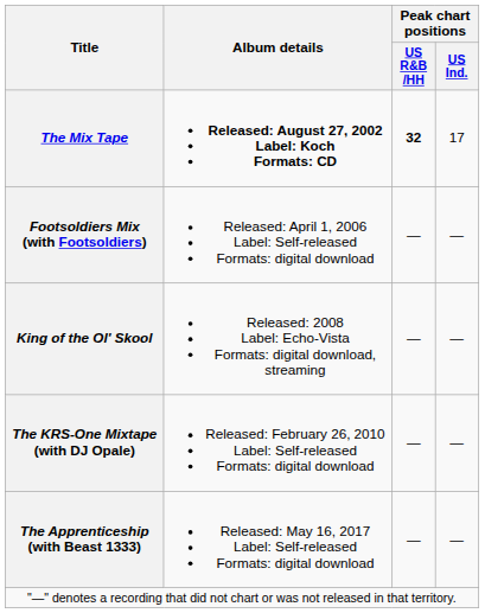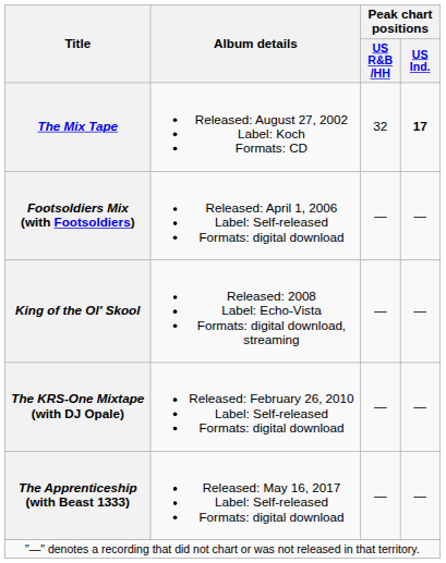The Mix Tape | Album details: bold -> normal
The Mix Tape | Peak chart positions / US R&B /HH: bold -> normal
The Mix Tape | Peak chart positions / US Ind.: normal -> bold
